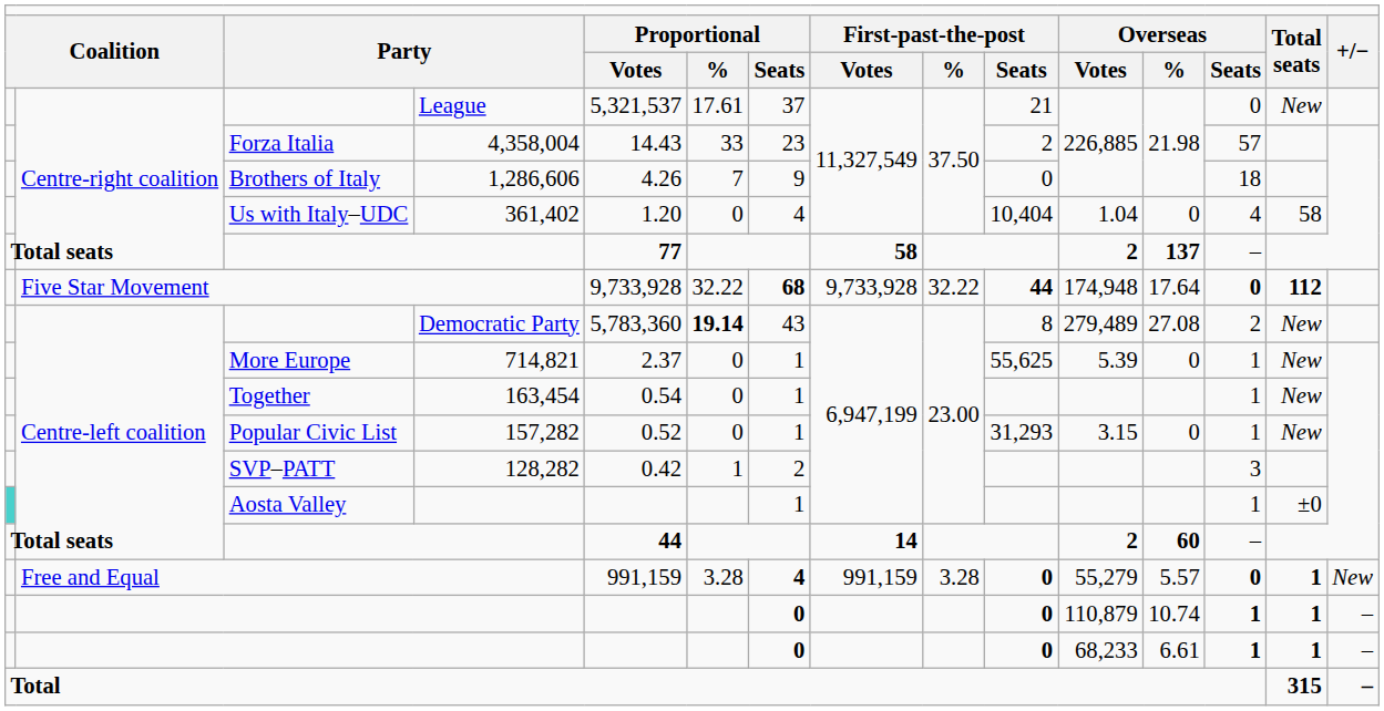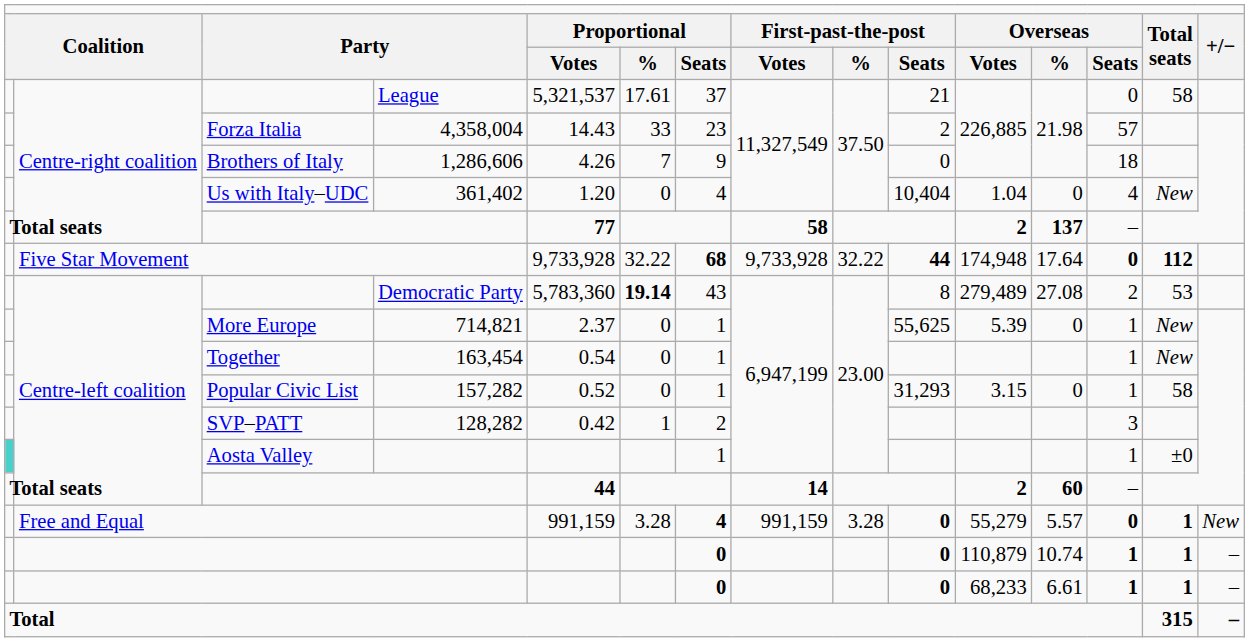League | column 14: New -> 58
361,402 | column 14: 58 -> New
Democratic Party | column 14: New -> 53
157,282 | column 14: New -> 58
